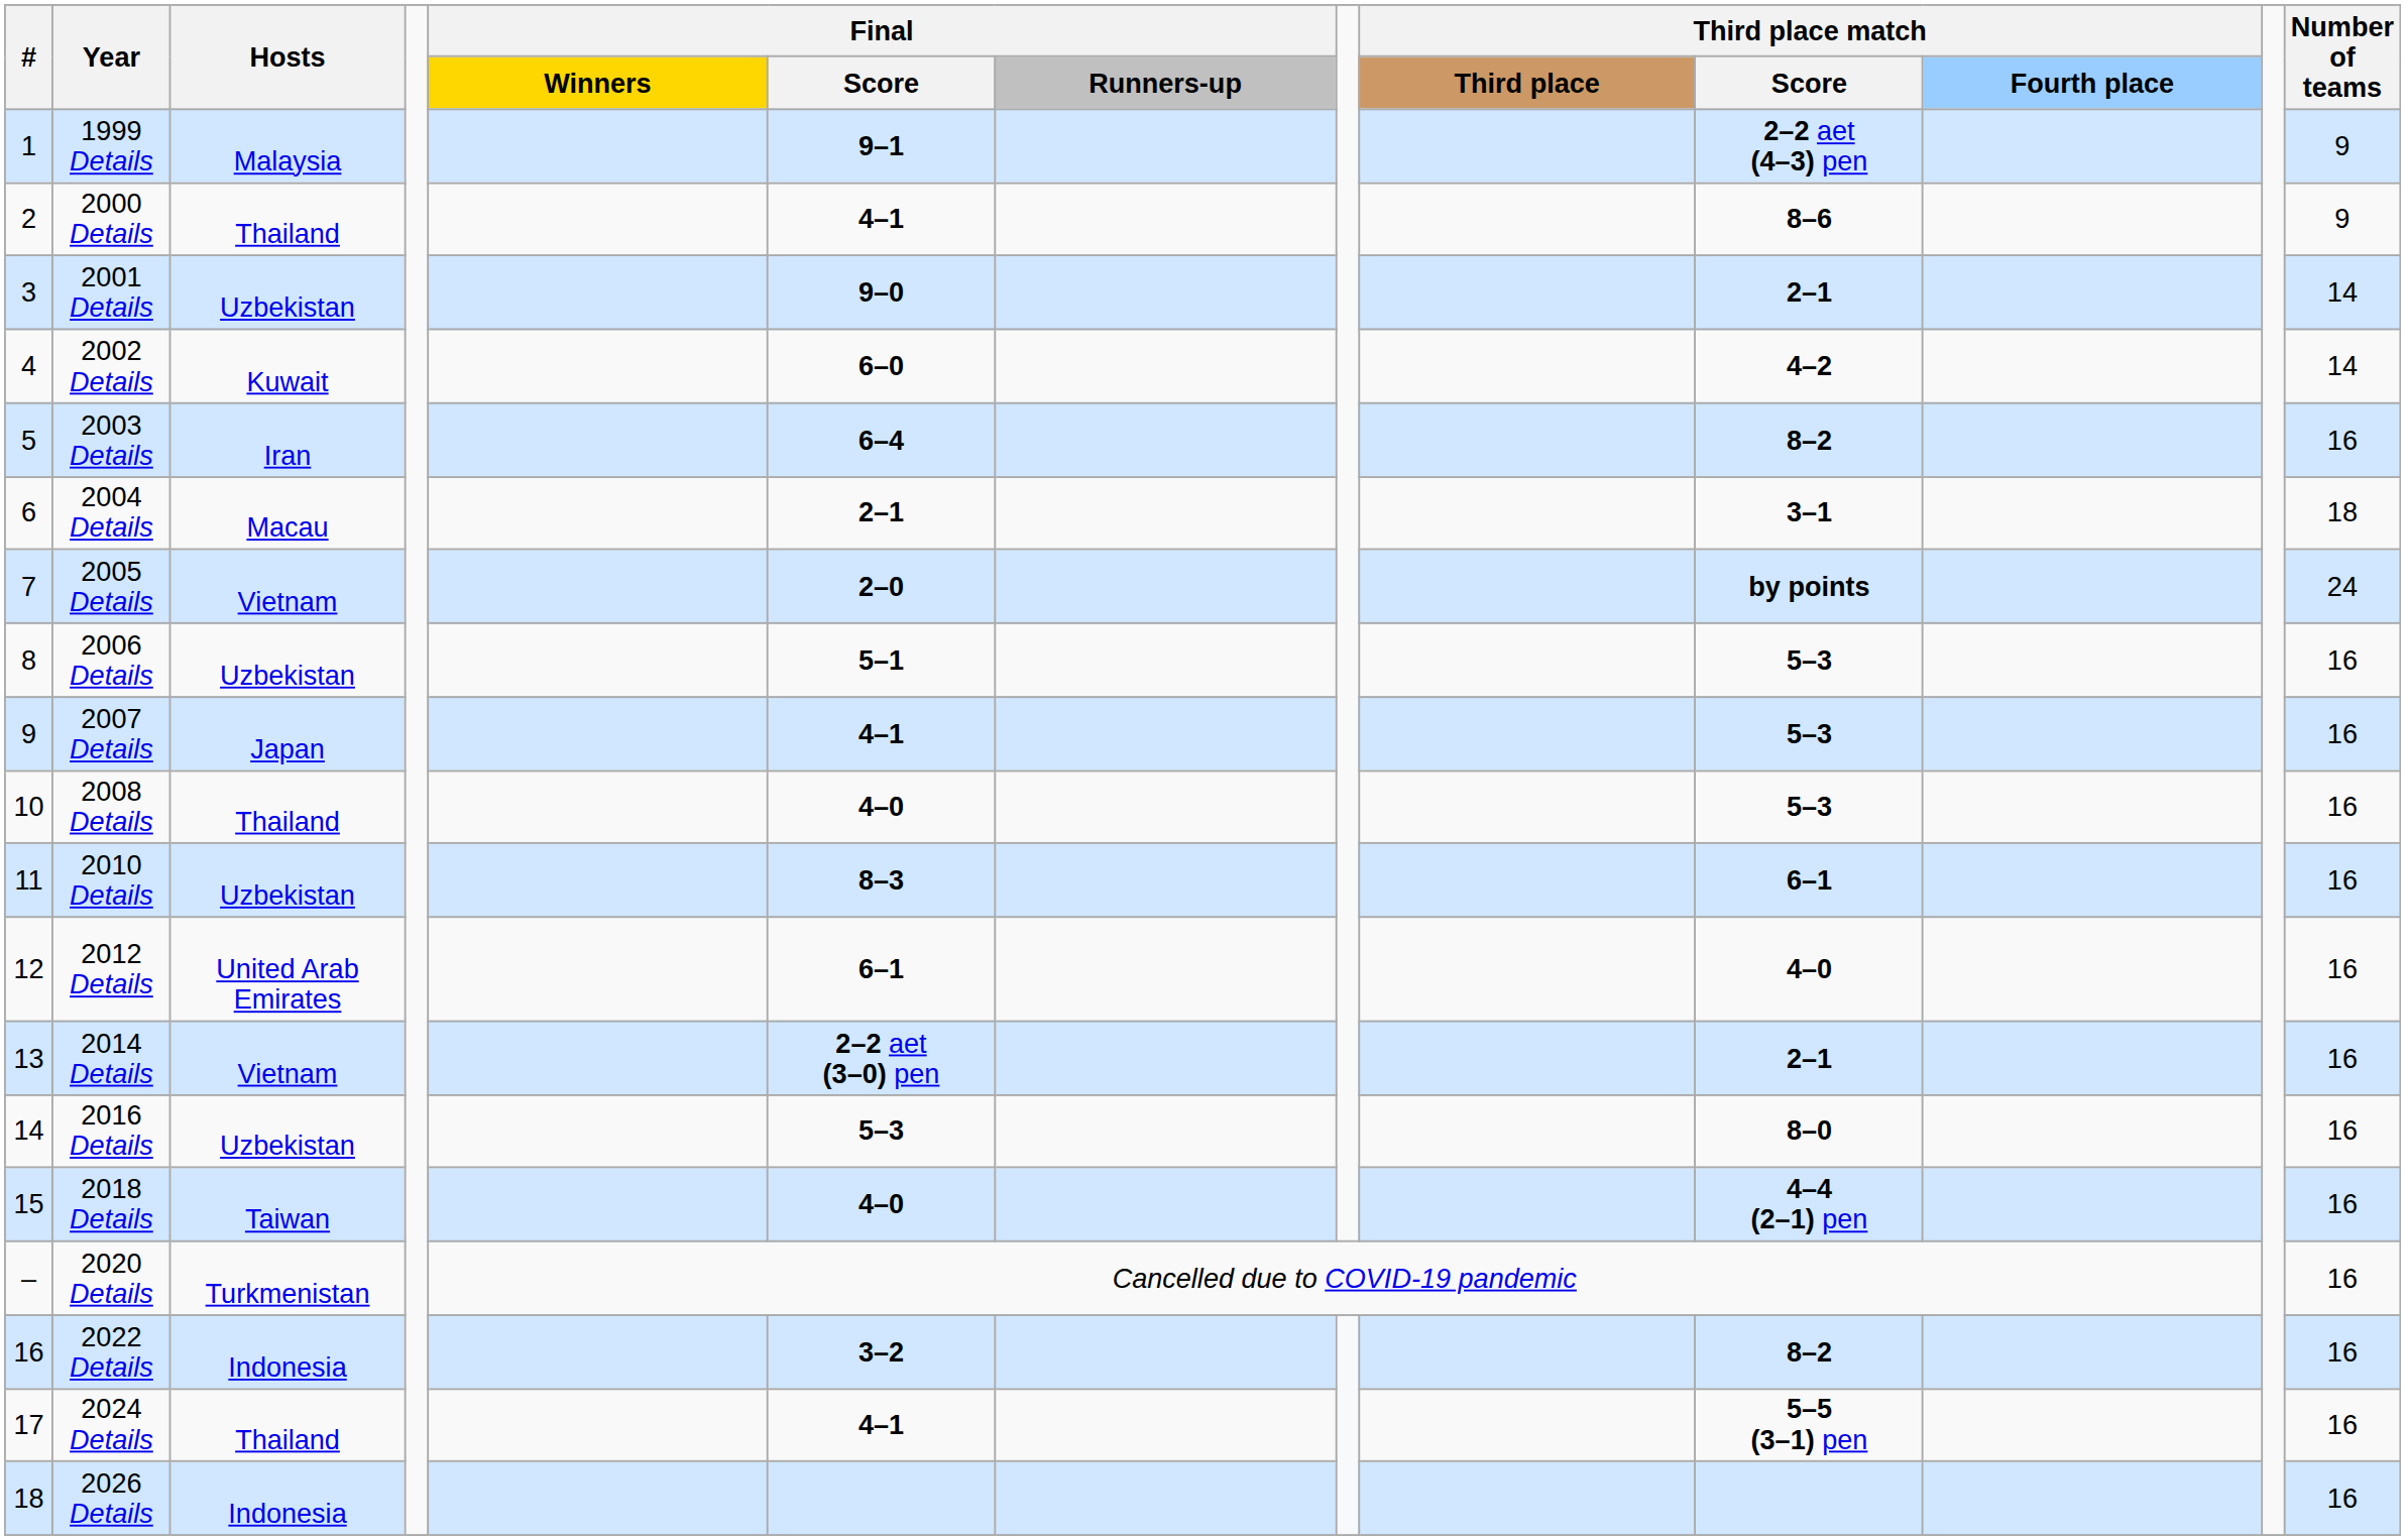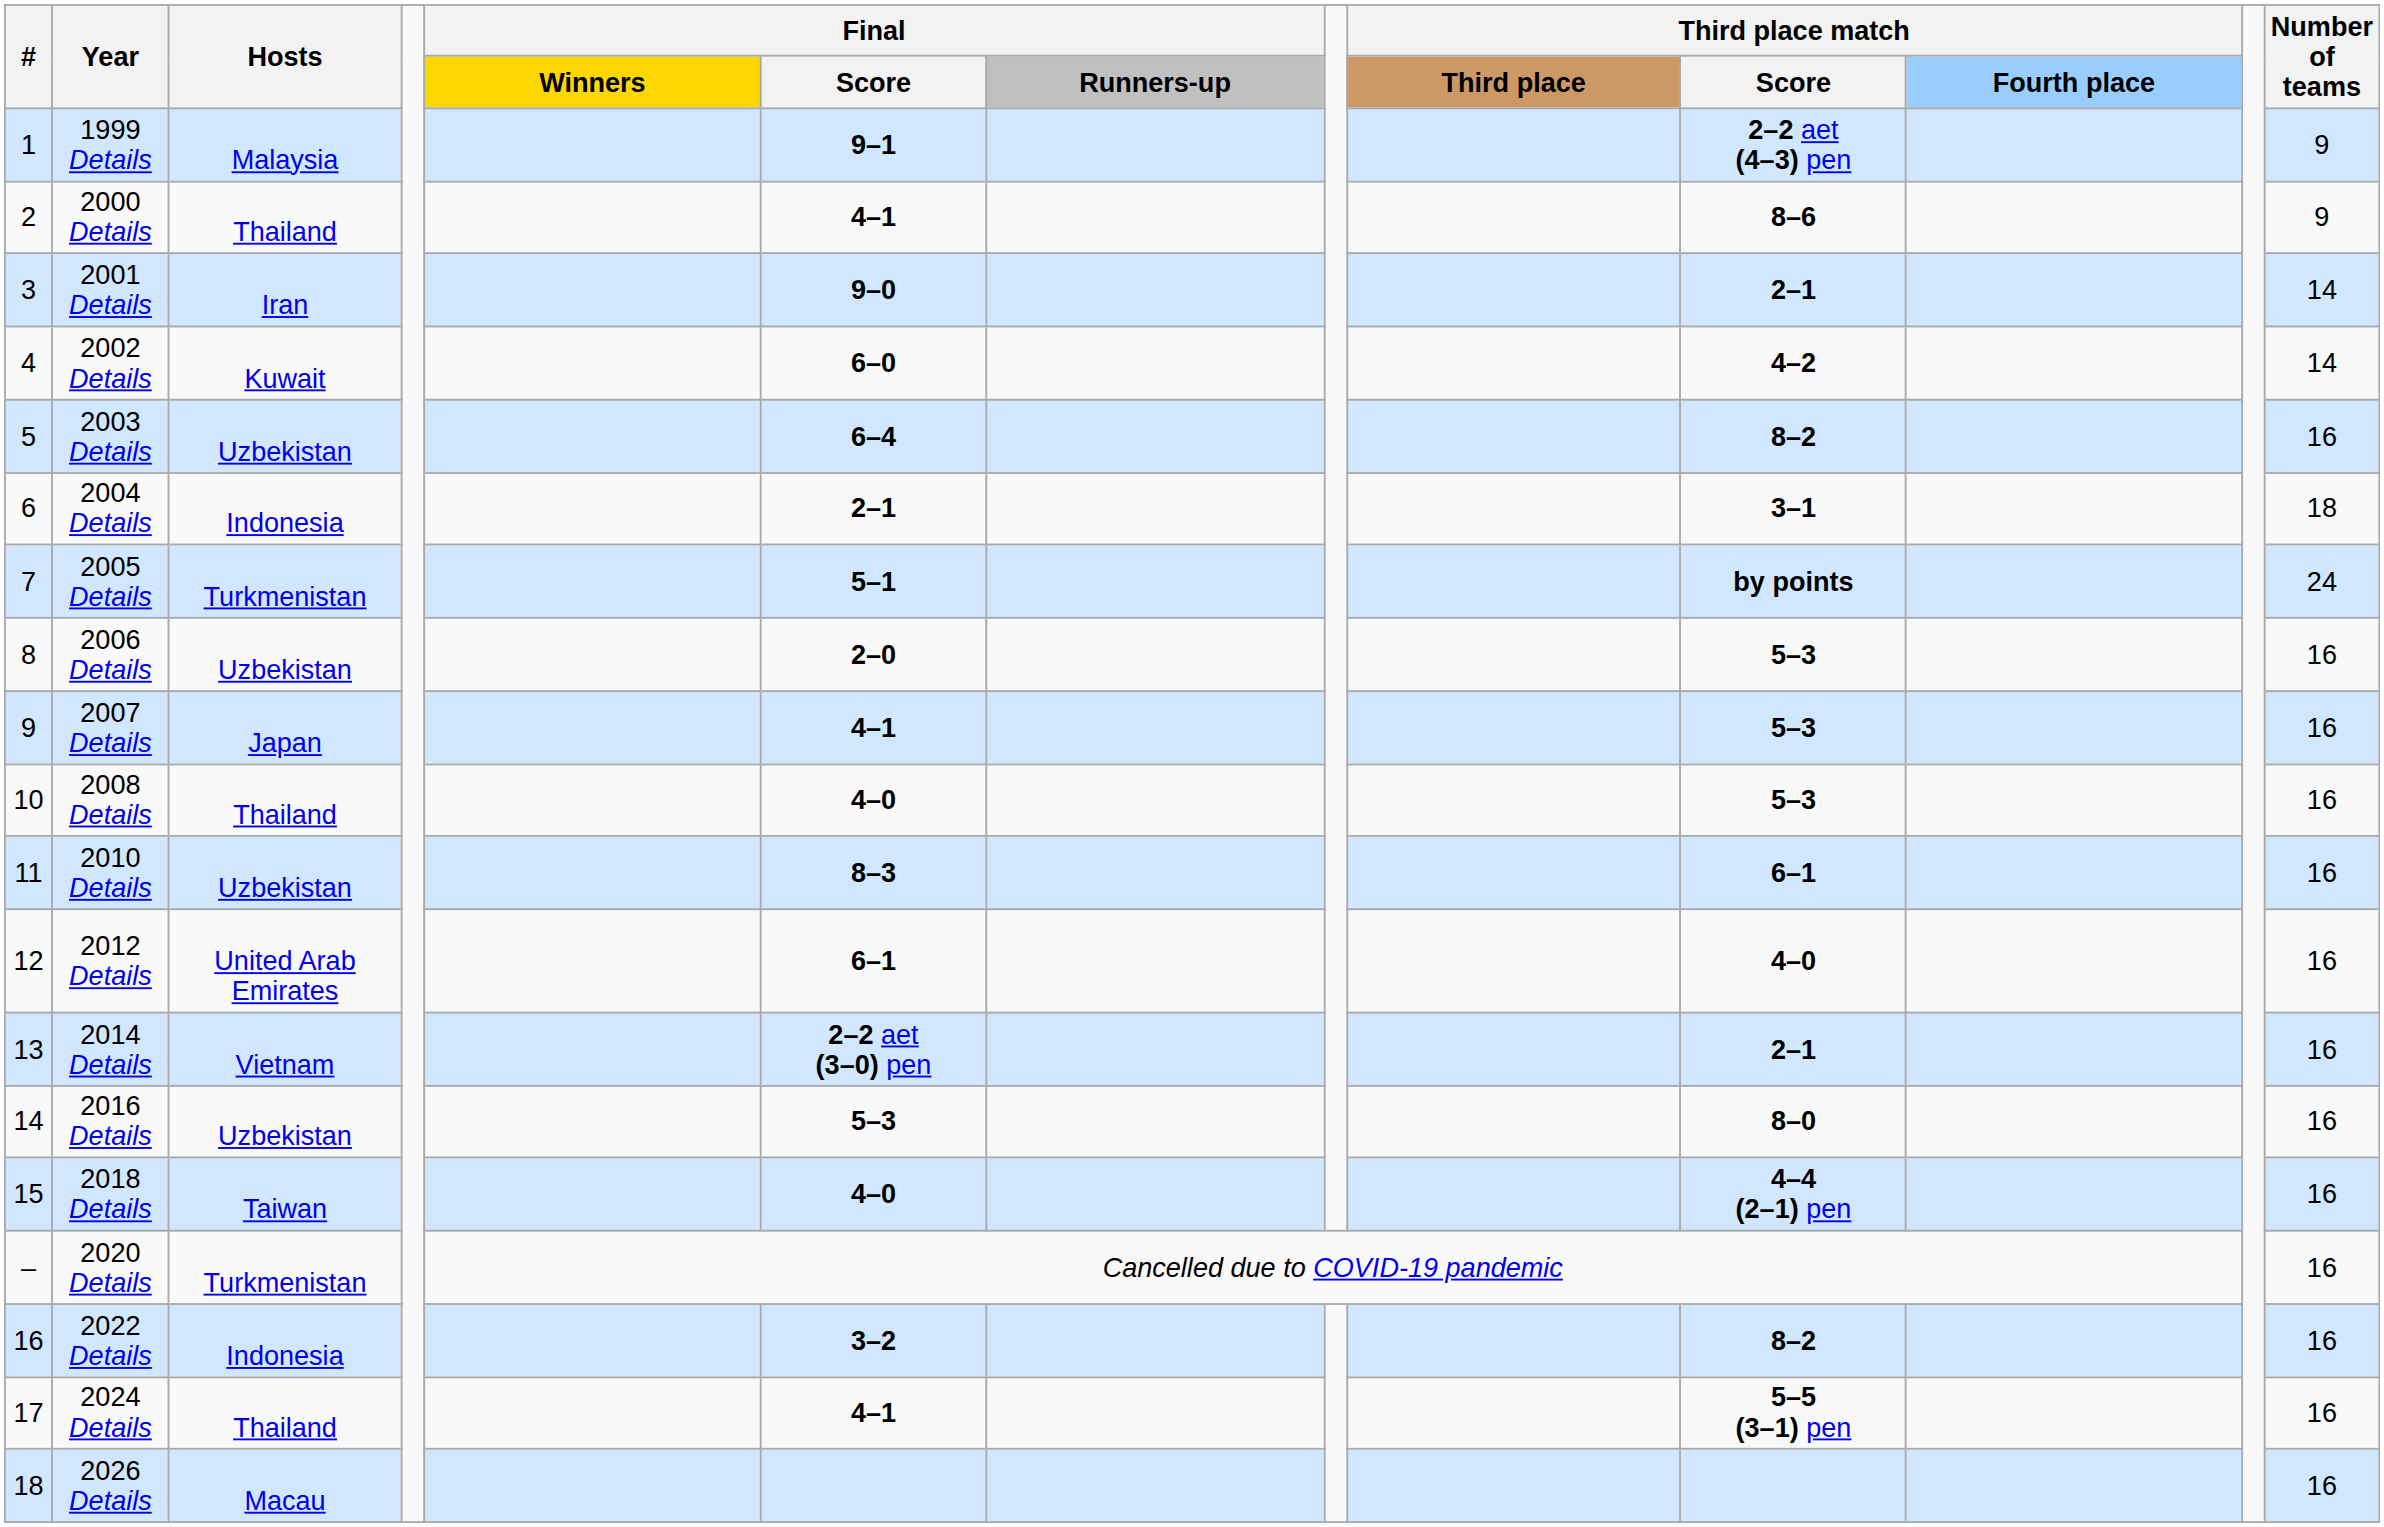2001 Details | Hosts: Uzbekistan -> Iran
2003 Details | Hosts: Iran -> Uzbekistan
2004 Details | Hosts: Macau -> Indonesia
2005 Details | Hosts: Vietnam -> Turkmenistan
2005 Details | Final / Score: 2–0 -> 5–1
2006 Details | Final / Score: 5–1 -> 2–0
2026 Details | Hosts: Indonesia -> Macau
